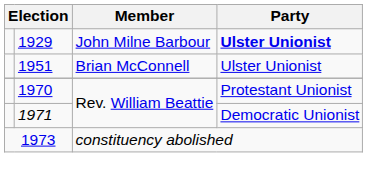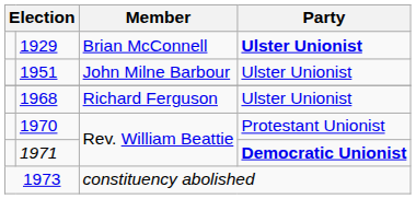1929 | Member: John Milne Barbour -> Brian McConnell
1951 | Member: Brian McConnell -> John Milne Barbour
+ row: 1968 | Richard Ferguson | Ulster Unionist
1971 | Party: normal -> bold
